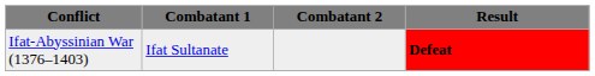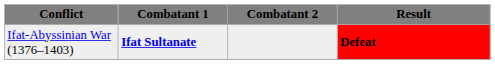Ifat-Abyssinian War (1376–1403) | Combatant 1: normal -> bold
